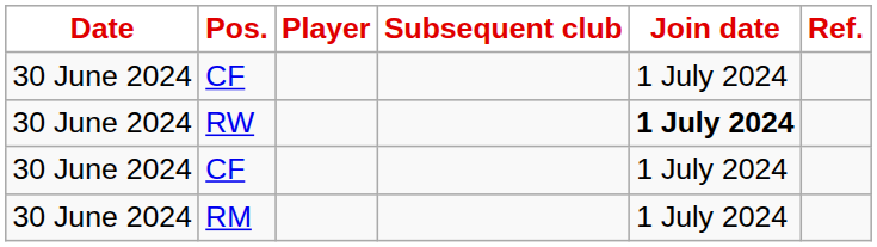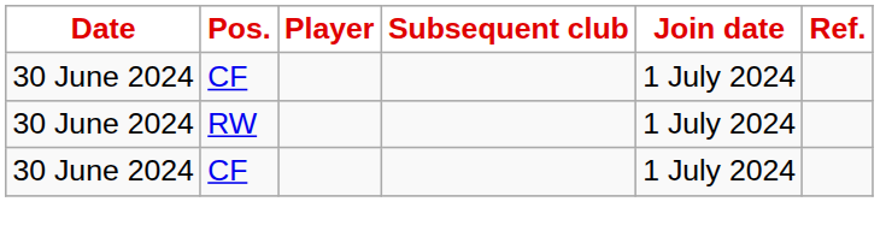RW | Join date: bold -> normal
- row: 30 June 2024 | RM | 1 July 2024
